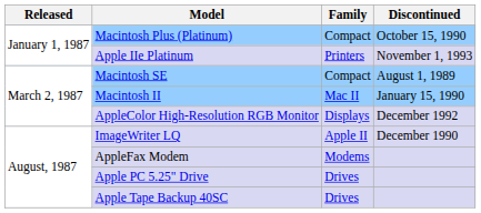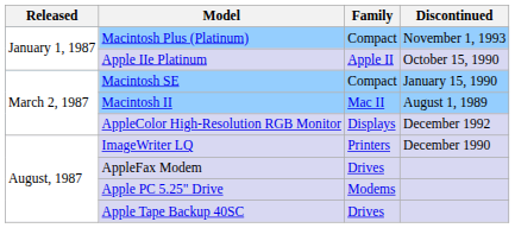Macintosh Plus (Platinum) | Discontinued: October 15, 1990 -> November 1, 1993
Apple IIe Platinum | Family: Printers -> Apple II
Apple IIe Platinum | Discontinued: November 1, 1993 -> October 15, 1990
Macintosh SE | Discontinued: August 1, 1989 -> January 15, 1990
Macintosh II | Discontinued: January 15, 1990 -> August 1, 1989
ImageWriter LQ | Family: Apple II -> Printers
AppleFax Modem | Family: Modems -> Drives
Apple PC 5.25" Drive | Family: Drives -> Modems
